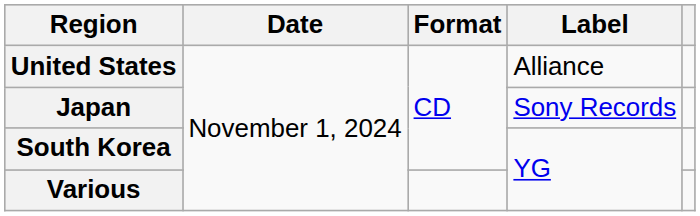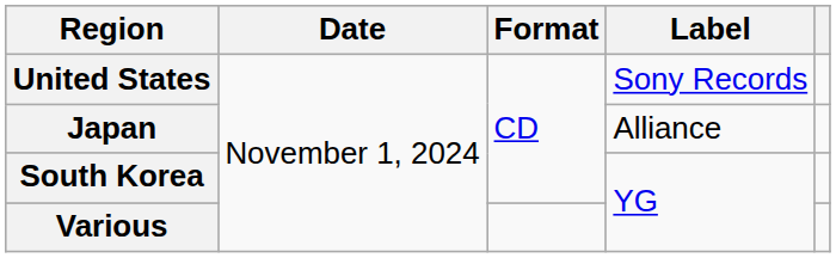United States | Label: Alliance -> Sony Records
Japan | Label: Sony Records -> Alliance
